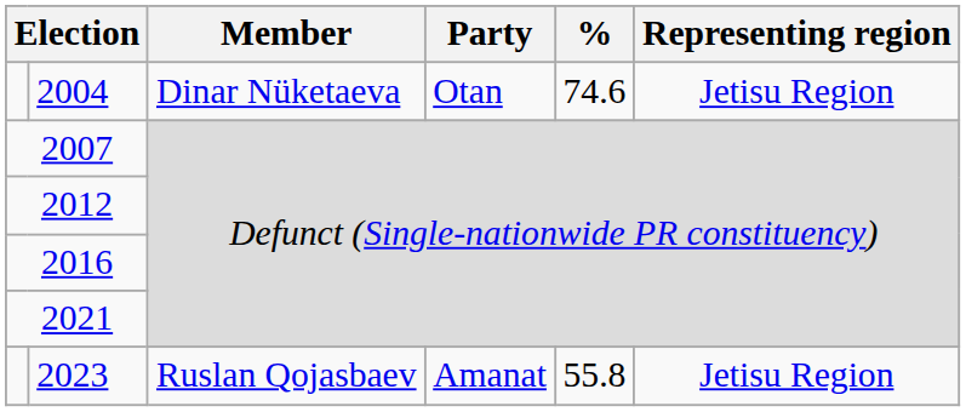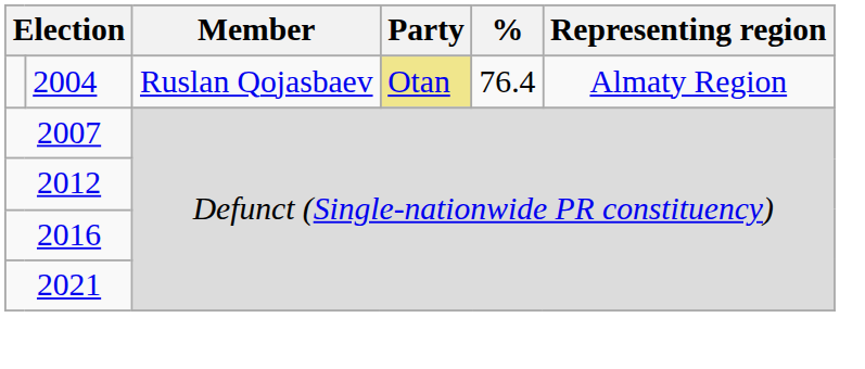2004 | Member: Dinar Nüketaeva -> Ruslan Qojasbaev
2004 | Party: no background -> khaki background
2004 | %: 74.6 -> 76.4
2004 | Representing region: Jetisu Region -> Almaty Region
- row: 2023 | Ruslan Qojasbaev | Amanat | 55.8 | Jetisu Region
